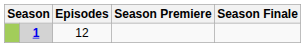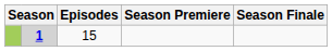row 2 | Episodes: 12 -> 15
